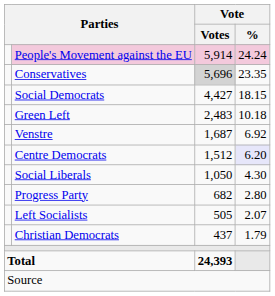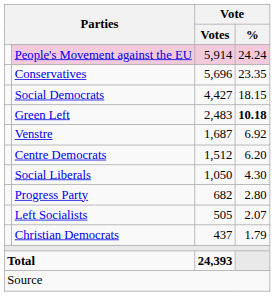Conservatives | Vote / Votes: lightgrey background -> no background
Green Left | Vote / %: normal -> bold
Centre Democrats | Vote / %: lavender background -> no background
